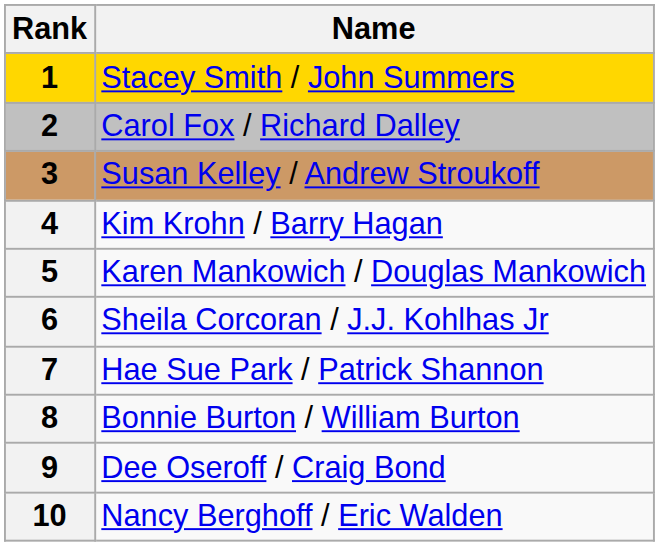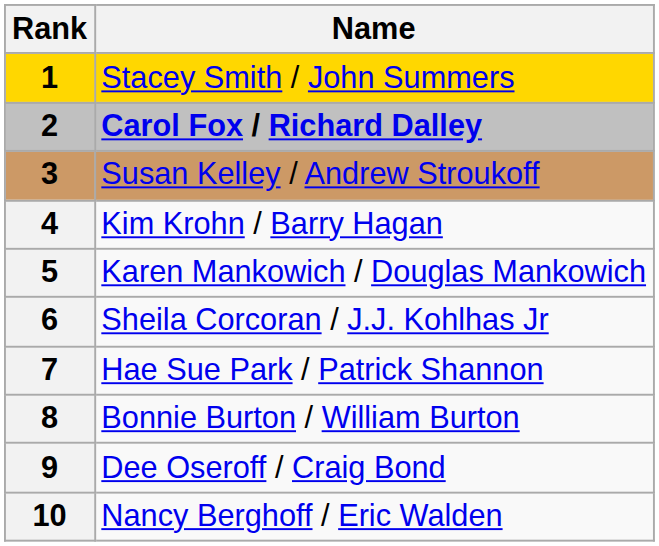Carol Fox / Richard Dalley | Name: normal -> bold
